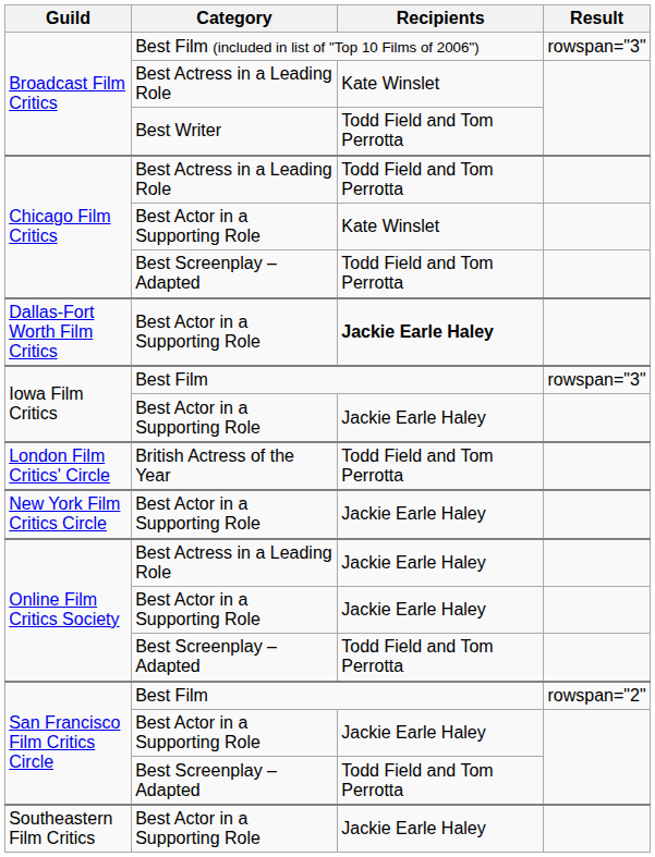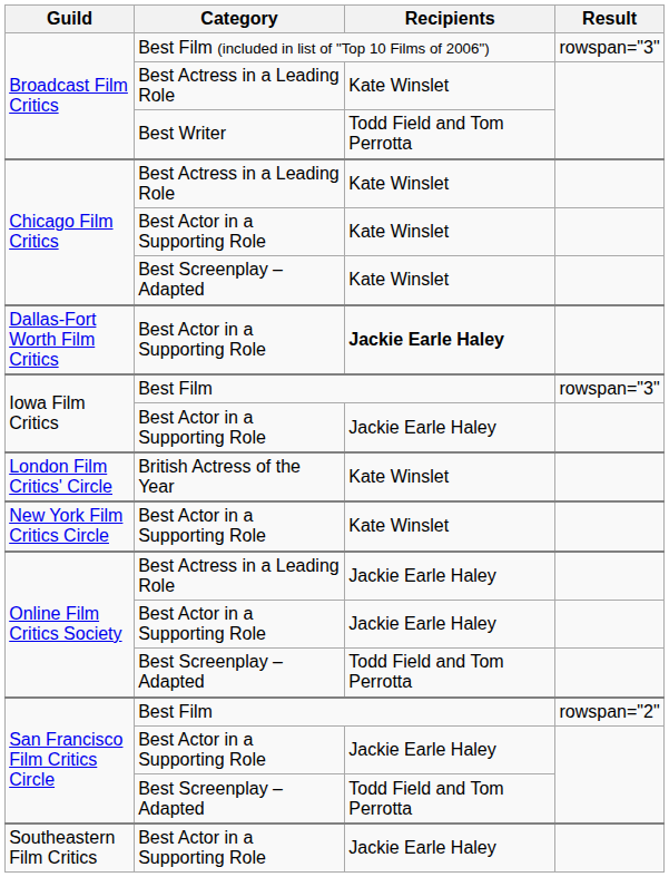Chicago Film Critics / Best Actress in a Leading Role | Recipients: Todd Field and Tom Perrotta -> Kate Winslet
Chicago Film Critics / Best Screenplay – Adapted | Recipients: Todd Field and Tom Perrotta -> Kate Winslet
London Film Critics' Circle | Recipients: Todd Field and Tom Perrotta -> Kate Winslet
New York Film Critics Circle | Recipients: Jackie Earle Haley -> Kate Winslet
